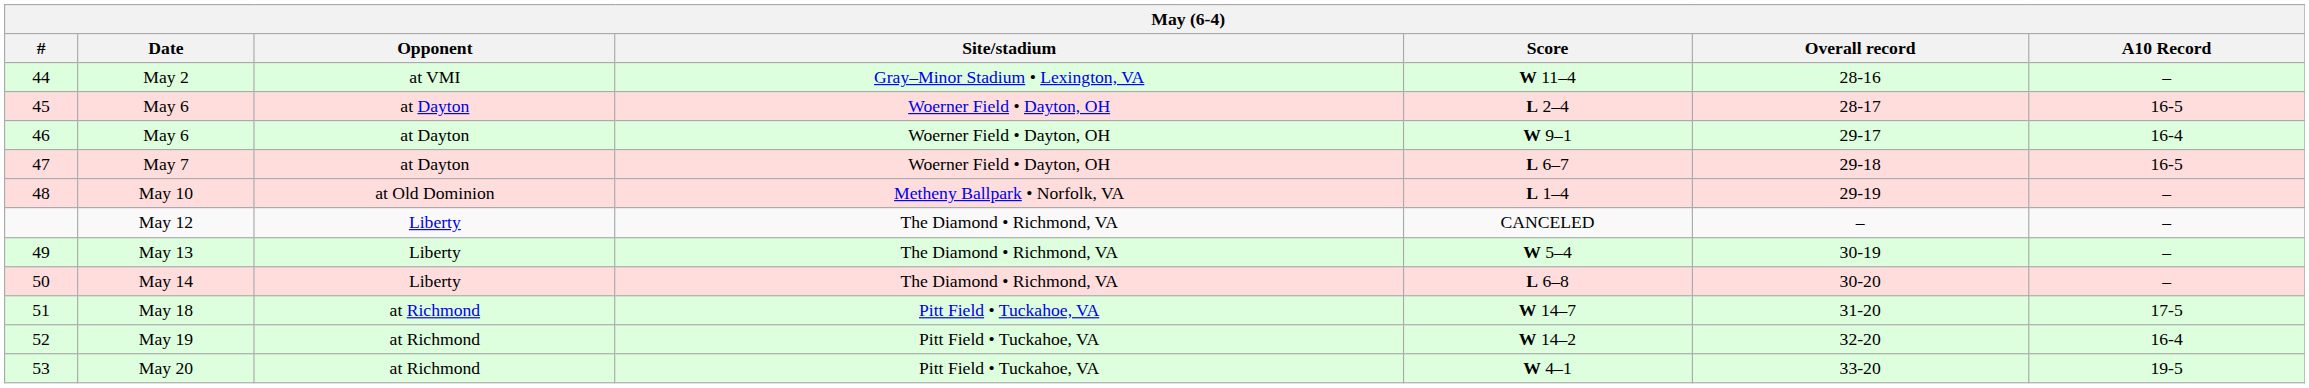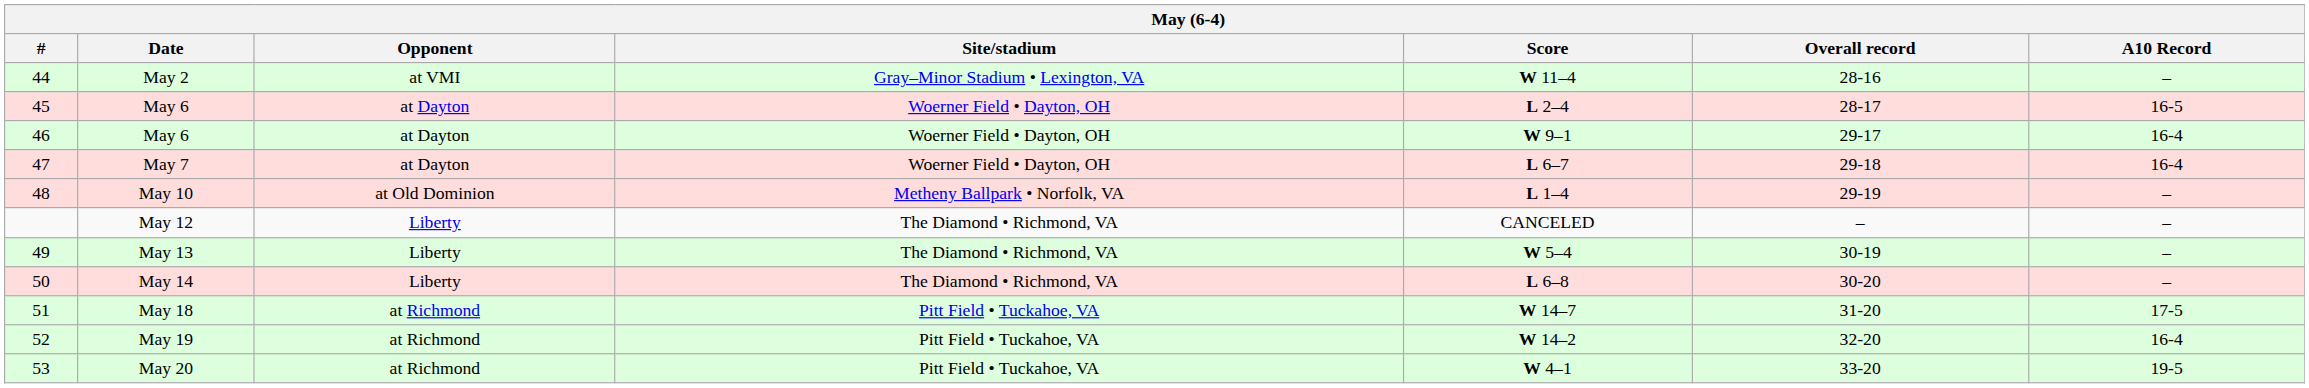May 7 | A10 Record: 16-5 -> 16-4
